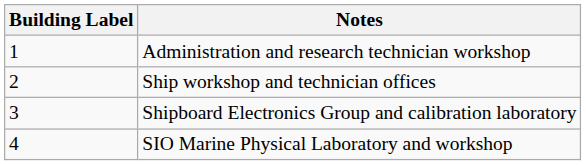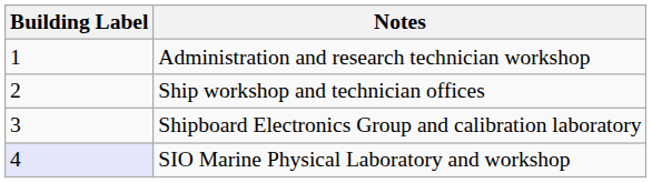SIO Marine Physical Laboratory and workshop | Building Label: no background -> lavender background
